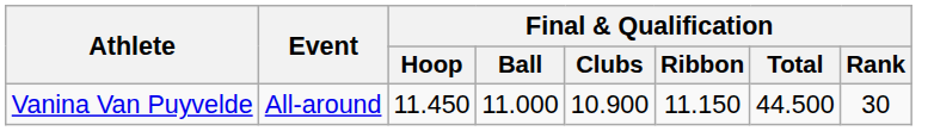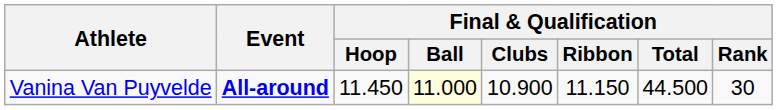row 3 | Event: normal -> bold
row 3 | Final & Qualification / Ball: no background -> lightyellow background
